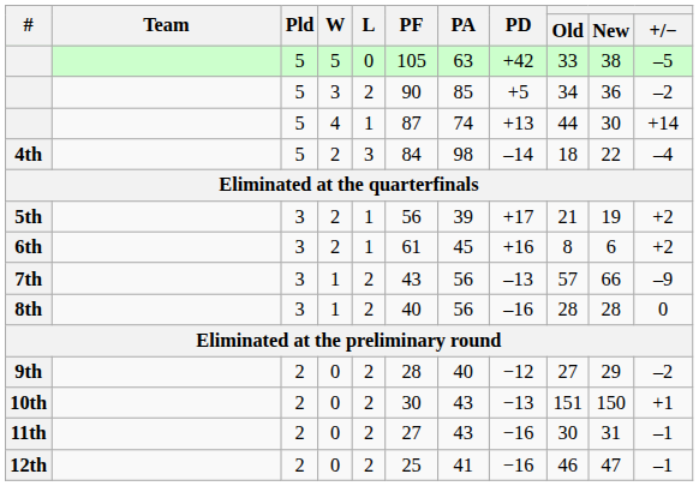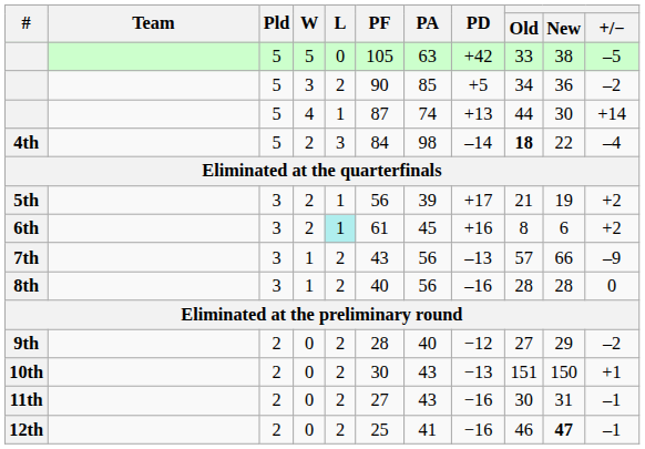4th | Old: normal -> bold
6th | L: no background -> paleturquoise background
12th | New: normal -> bold
